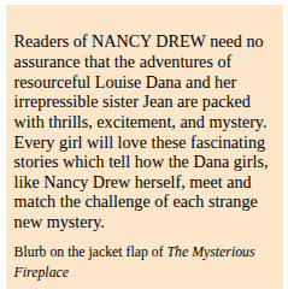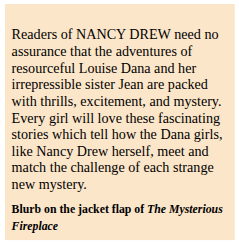row 2 | column 1: normal -> bold
